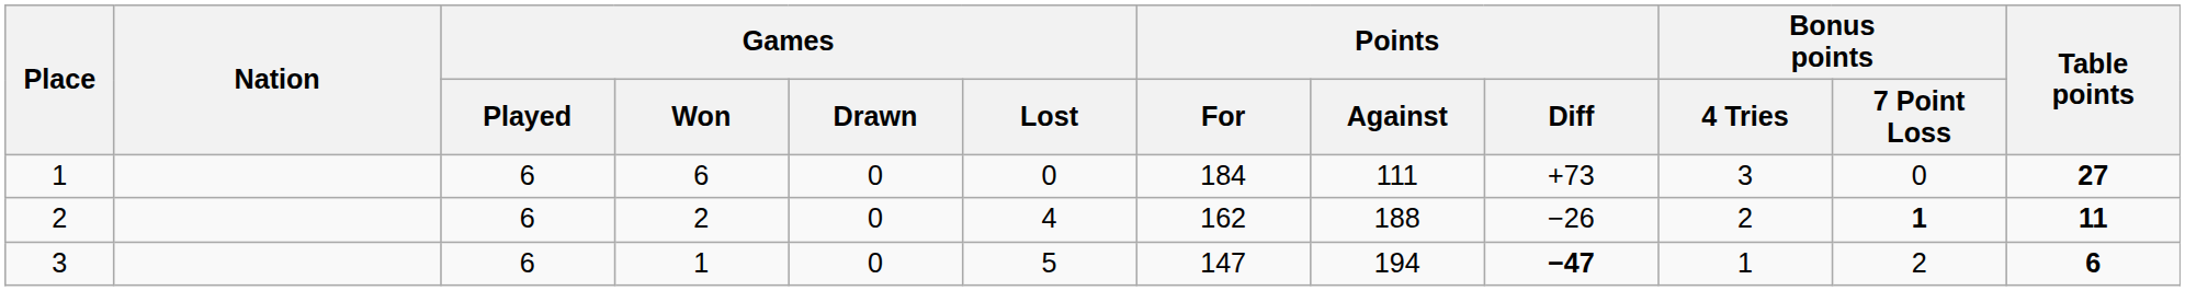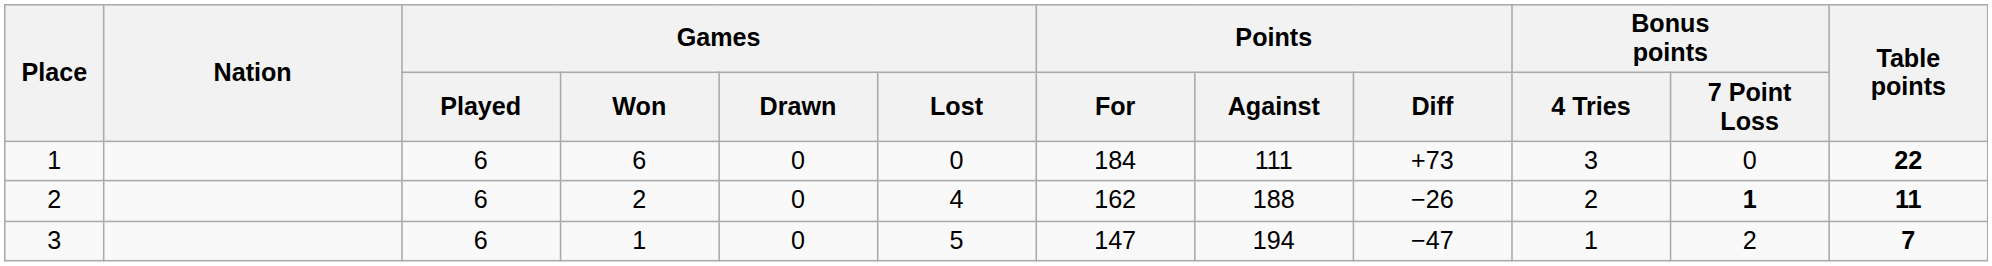row 3 | Table points: 27 -> 22
row 5 | Points / Diff: bold -> normal
row 5 | Table points: 6 -> 7
